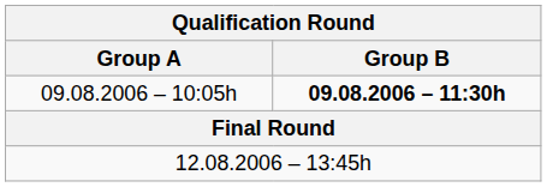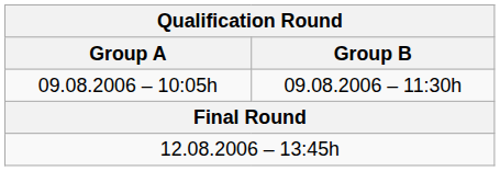09.08.2006 – 10:05h | Group B: bold -> normal
